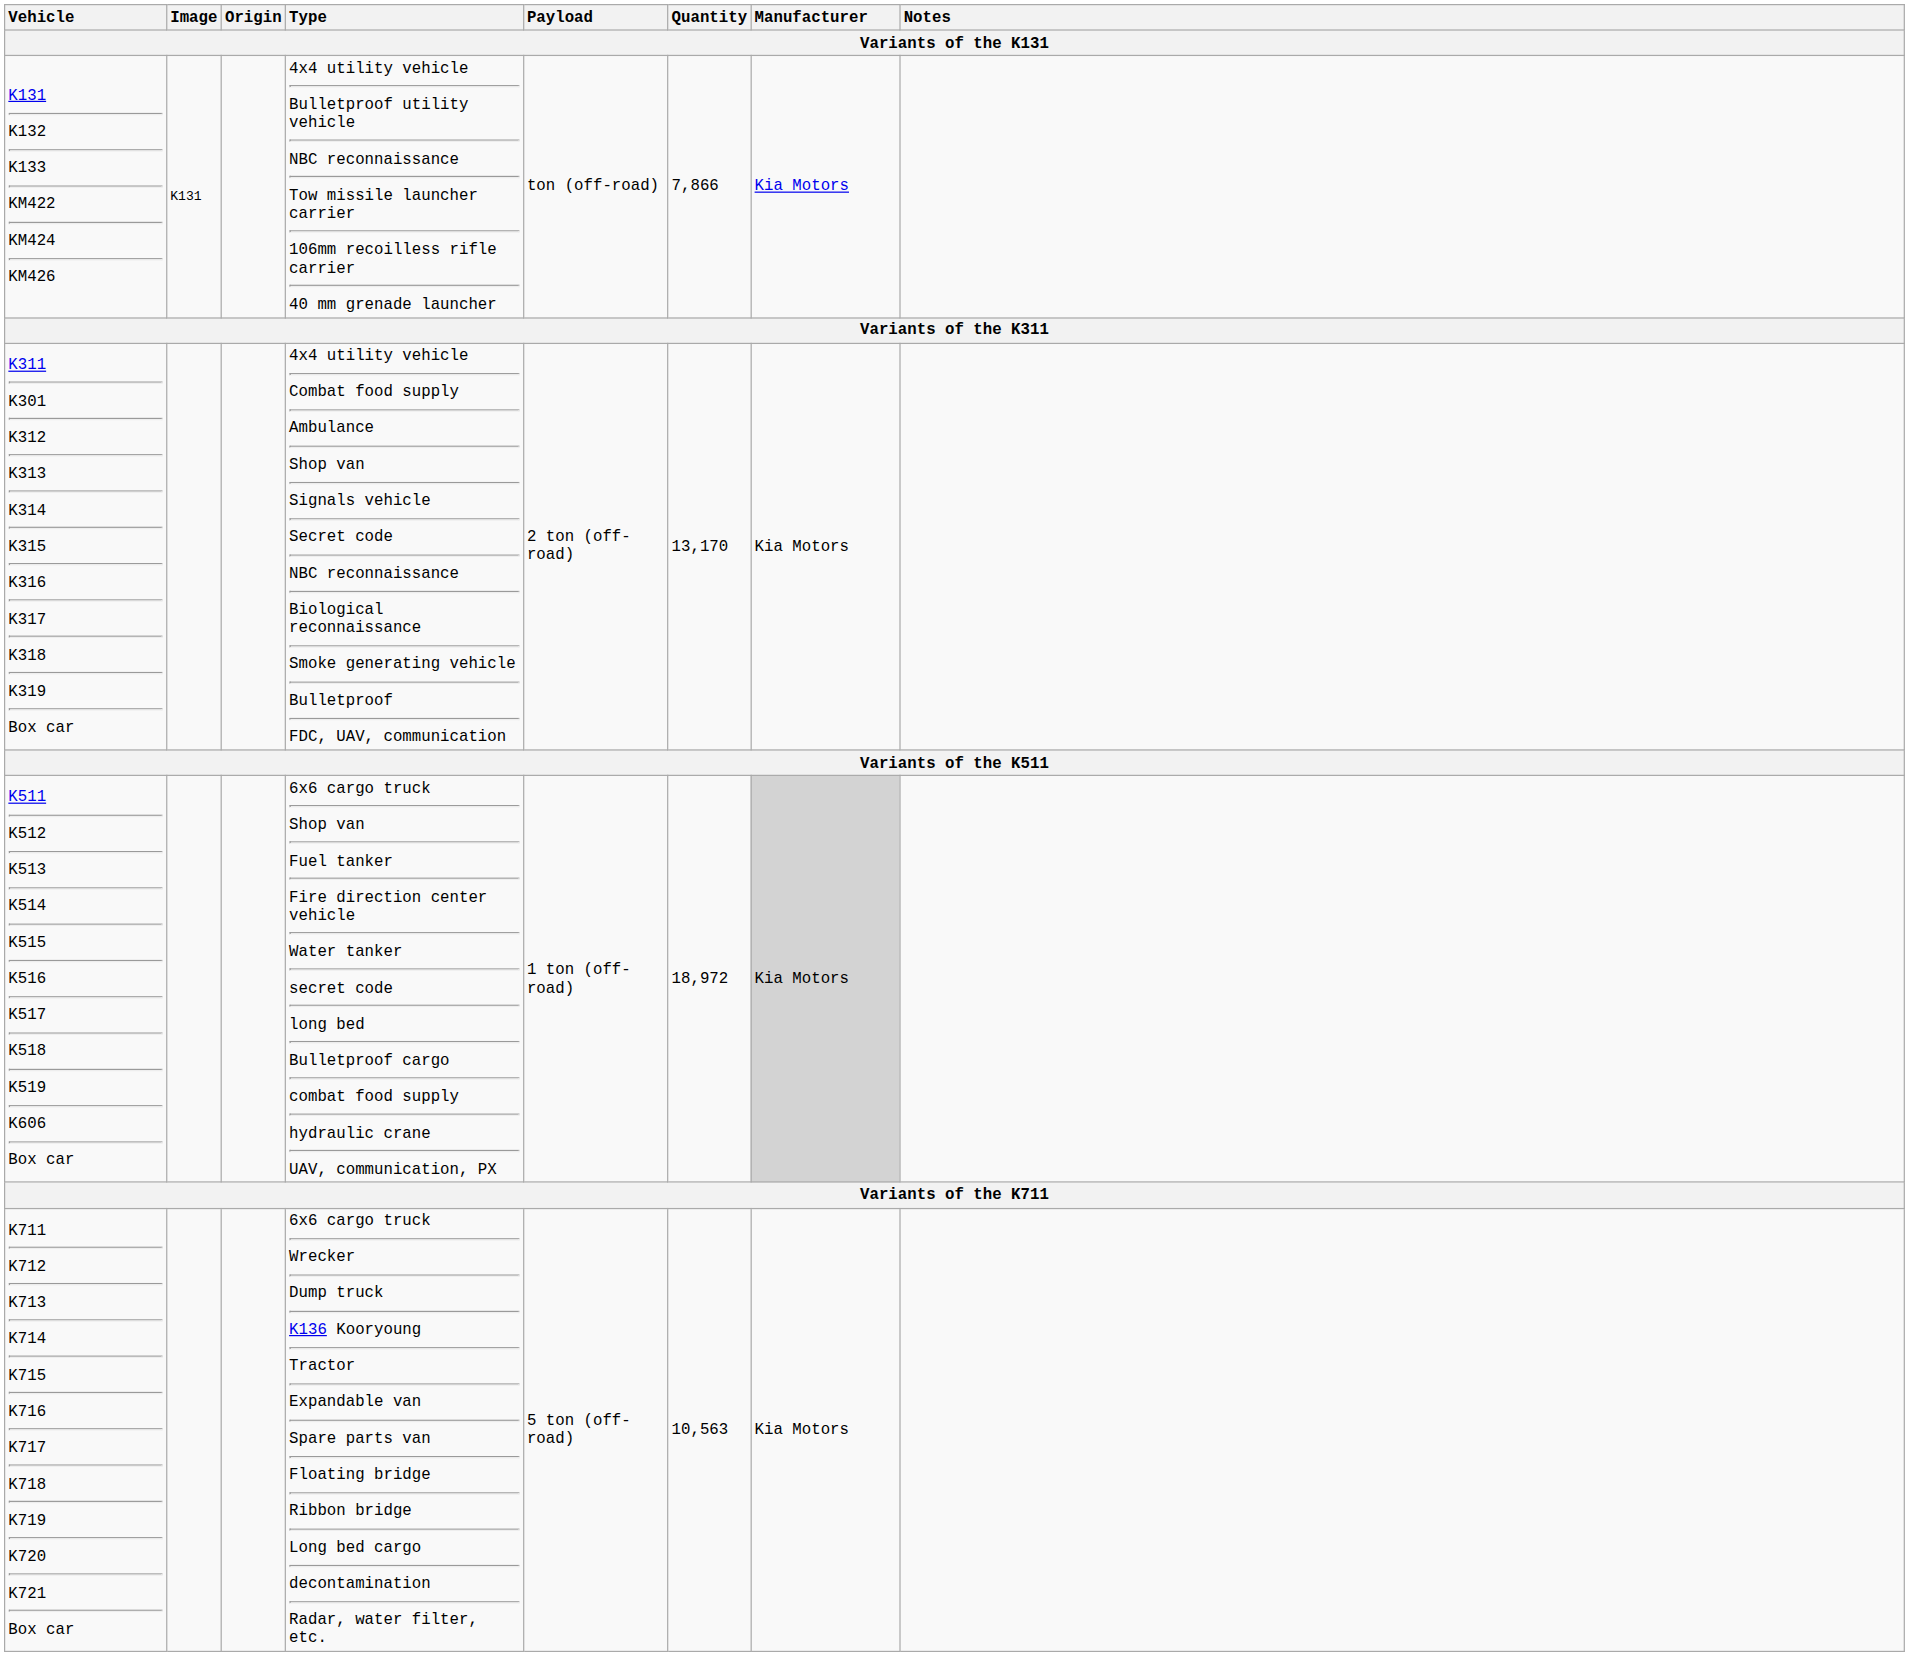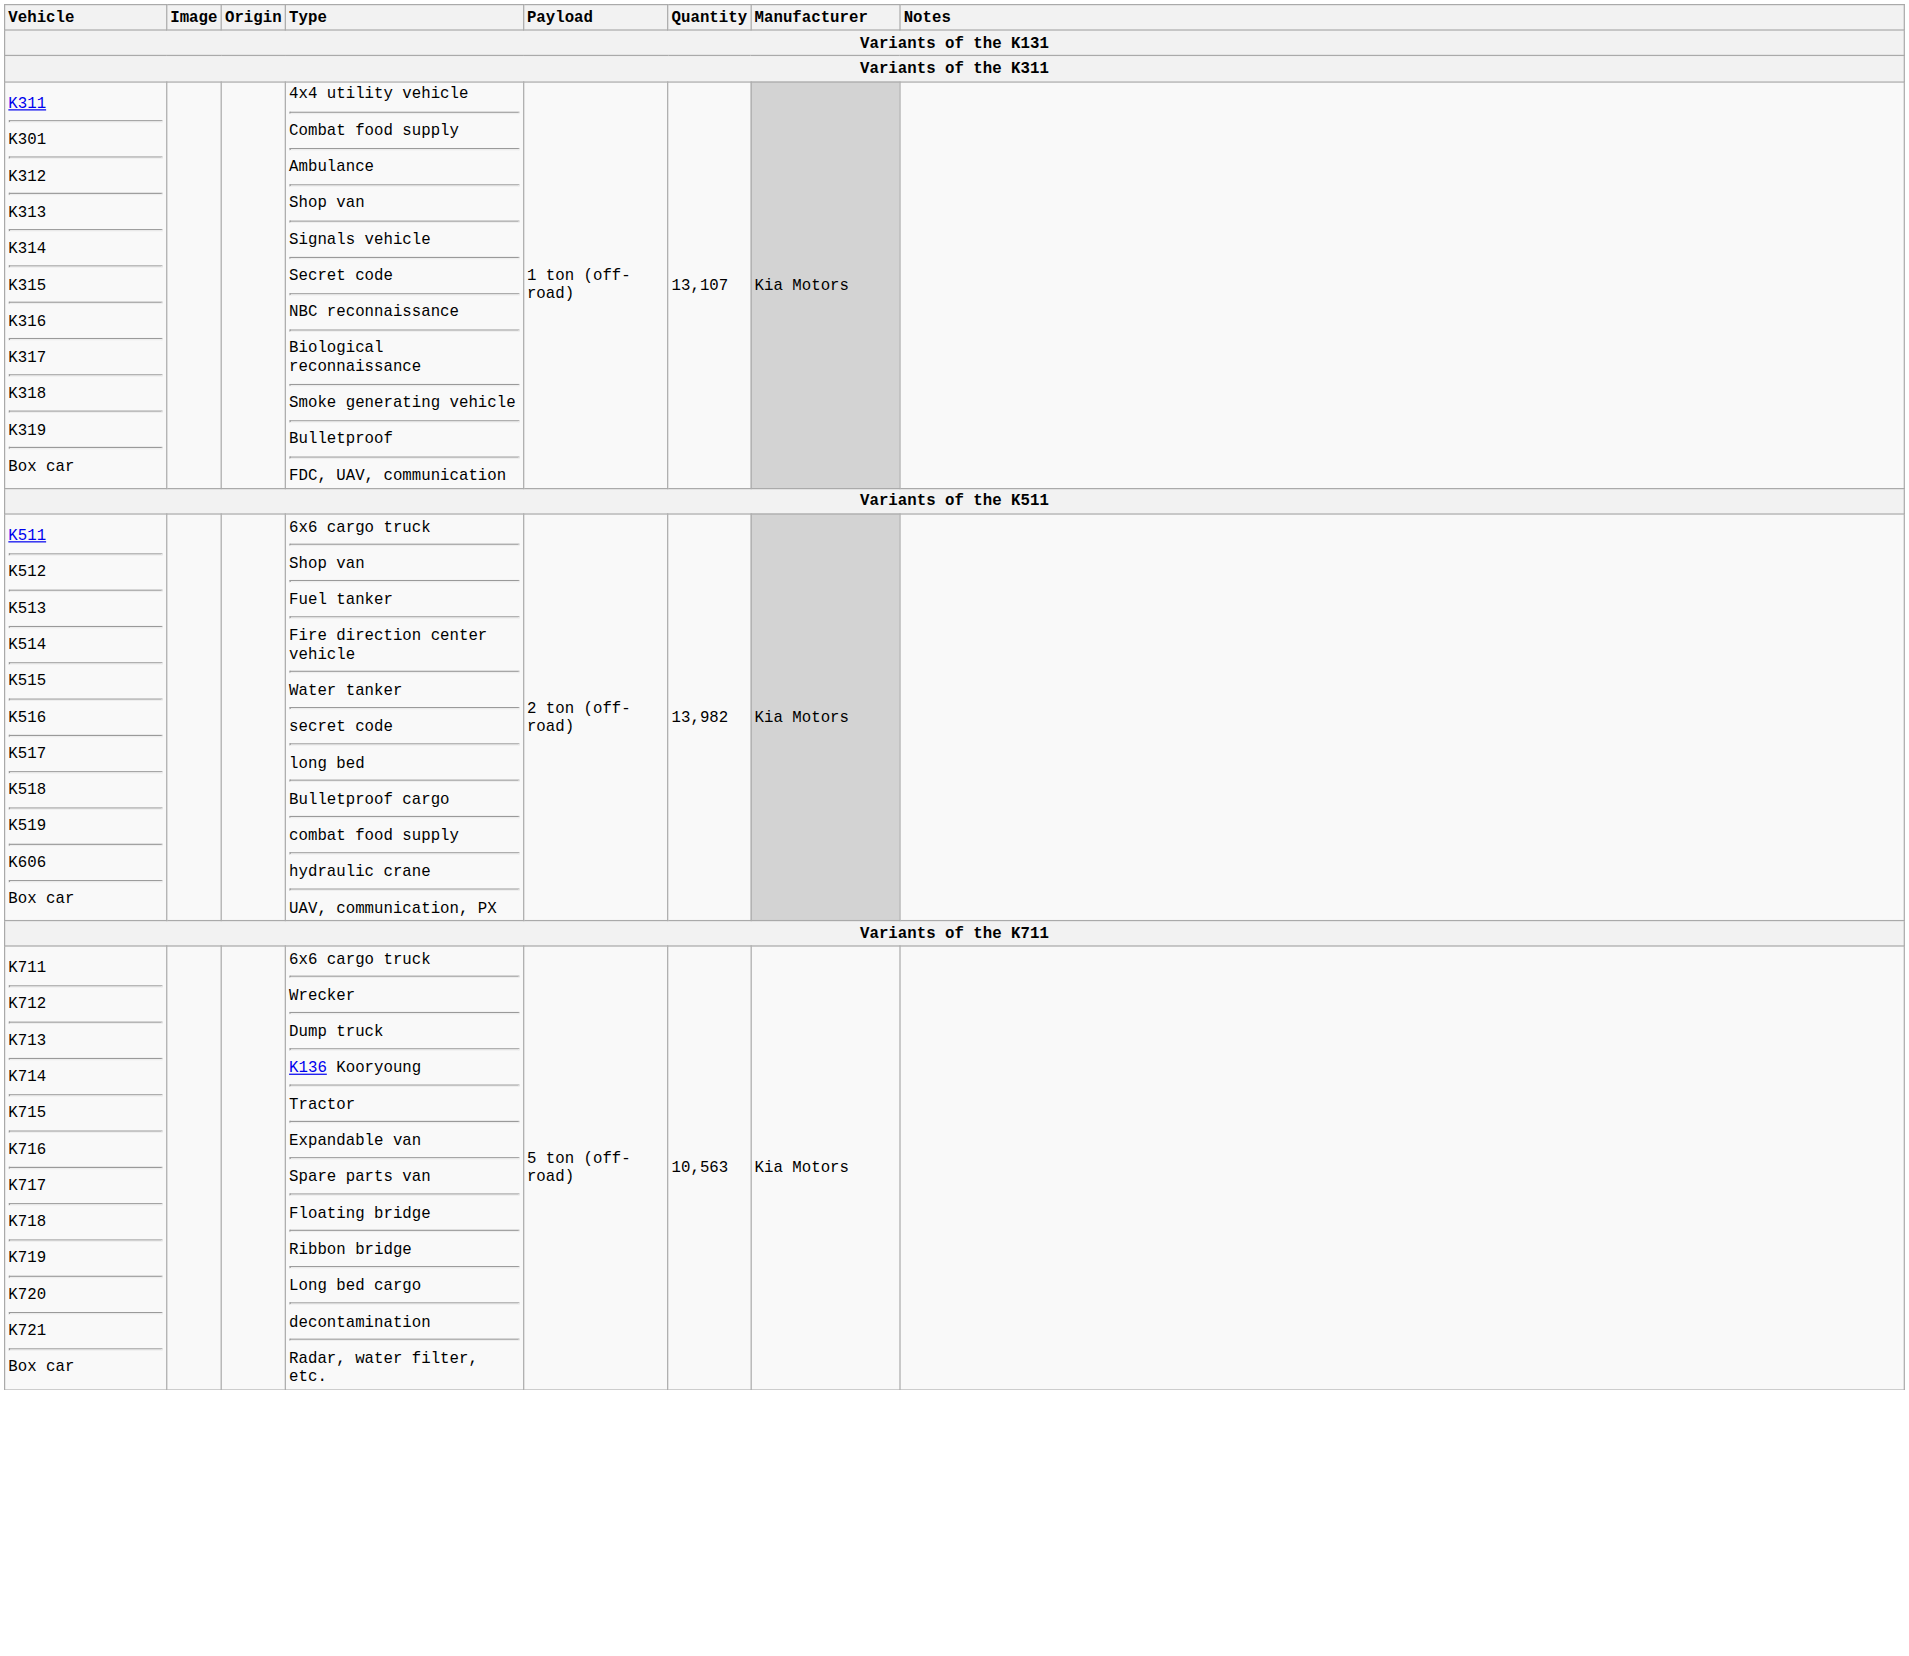- row: K131 K132 K133 KM422 KM424 KM426 | K131 | 4x4 utility vehicle Bulletproof utility vehicle NBC reconnaissance Tow missile launcher carrier 106mm recoilless rifle carrier 40 mm grenade launcher | ton (off-road) | 7,866 | Kia Motors
K311 K301 K312 K313 K314 K315 K316 K317 K318 K319 Box car | Payload: 2 ton (off-road) -> 1 ton (off-road)
K311 K301 K312 K313 K314 K315 K316 K317 K318 K319 Box car | Quantity: 13,170 -> 13,107
K311 K301 K312 K313 K314 K315 K316 K317 K318 K319 Box car | Manufacturer: no background -> lightgrey background
K511 K512 K513 K514 K515 K516 K517 K518 K519 K606 Box car | Payload: 1 ton (off-road) -> 2 ton (off-road)
K511 K512 K513 K514 K515 K516 K517 K518 K519 K606 Box car | Quantity: 18,972 -> 13,982
